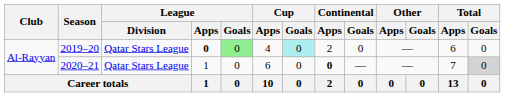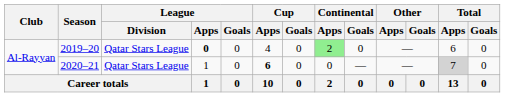2019–20 | League / Goals: lightgreen background -> no background
2019–20 | Cup / Goals: paleturquoise background -> no background
2019–20 | Continental / Apps: no background -> lightgreen background
2020–21 | Cup / Apps: normal -> bold
2020–21 | Continental / Apps: bold -> normal
2020–21 | Total / Apps: no background -> lightgrey background
2020–21 | Total / Goals: lightgrey background -> no background
